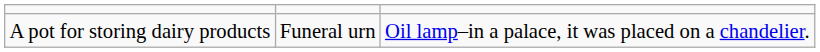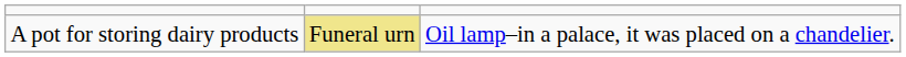A pot for storing dairy products | column 2: no background -> khaki background
